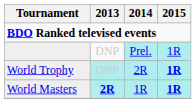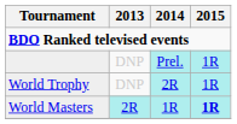World Trophy | 2013: paleturquoise background -> no background
World Trophy | 2015: bold -> normal
World Masters | 2013: bold -> normal
